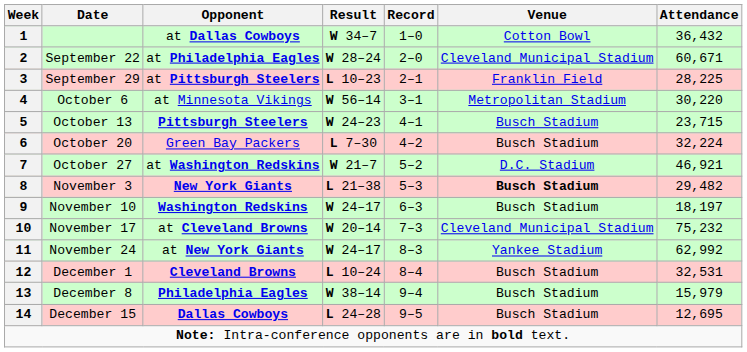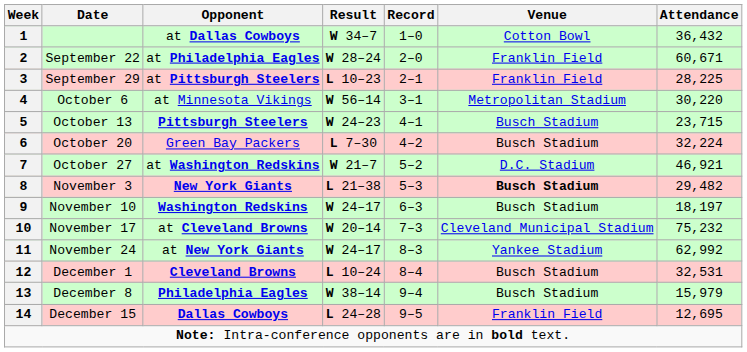2 | Venue: Cleveland Municipal Stadium -> Franklin Field
14 | Venue: Busch Stadium -> Franklin Field
